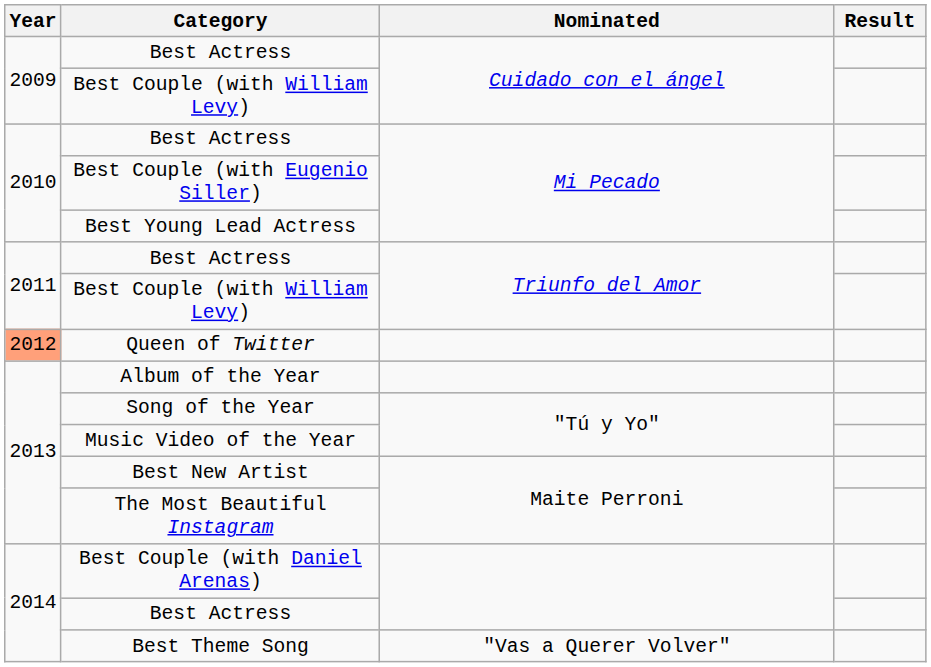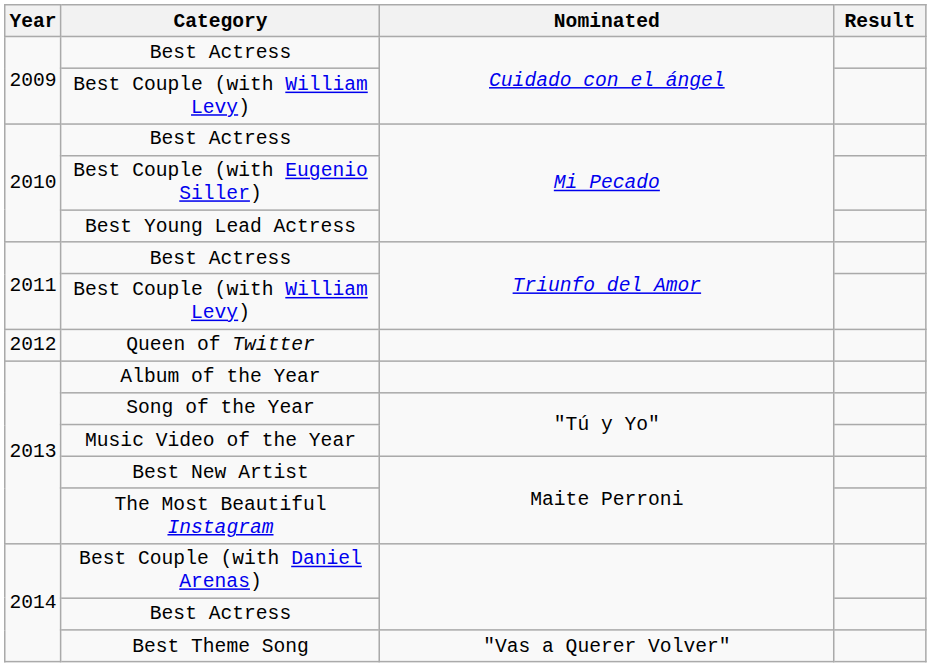Queen of Twitter | Year: lightsalmon background -> no background
